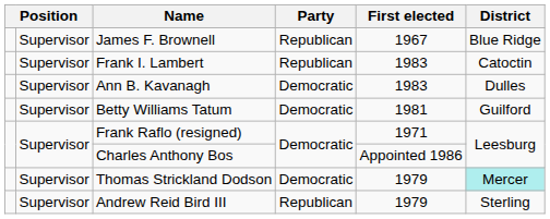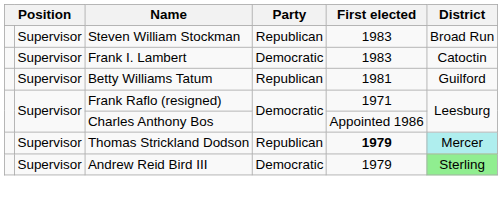- row: Supervisor | James F. Brownell | Republican | 1967 | Blue Ridge
+ row: Supervisor | Steven William Stockman | Republican | 1983 | Broad Run
Frank I. Lambert | Party: Republican -> Democratic
- row: Supervisor | Ann B. Kavanagh | Democratic | 1983 | Dulles
Betty Williams Tatum | Party: Democratic -> Republican
Thomas Strickland Dodson | Party: Democratic -> Republican
Thomas Strickland Dodson | First elected: normal -> bold
Andrew Reid Bird III | Party: Republican -> Democratic
Andrew Reid Bird III | District: no background -> lightgreen background
